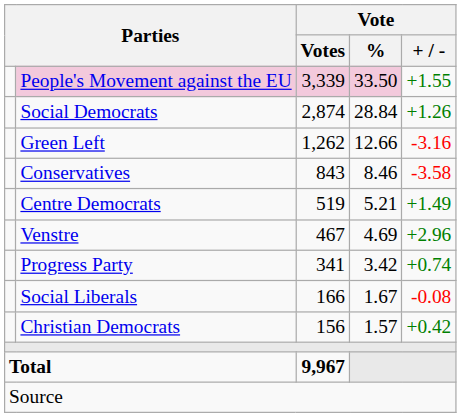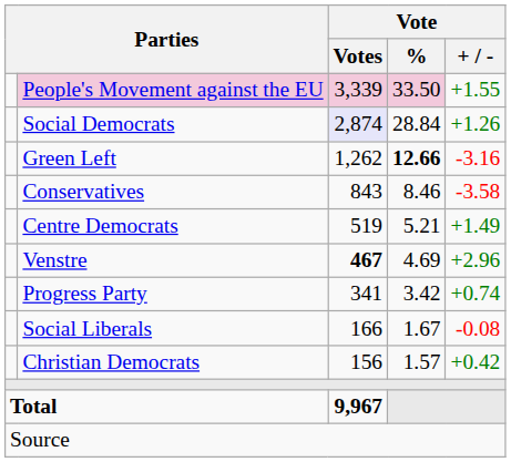Social Democrats | Vote / Votes: no background -> lavender background
Green Left | Vote / %: normal -> bold
Venstre | Vote / Votes: normal -> bold
